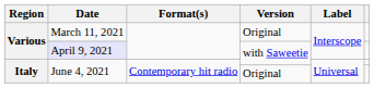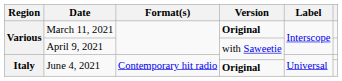March 11, 2021 | Version: normal -> bold
April 9, 2021 | Date: lavender background -> no background
June 4, 2021 / Original | Version: normal -> bold
